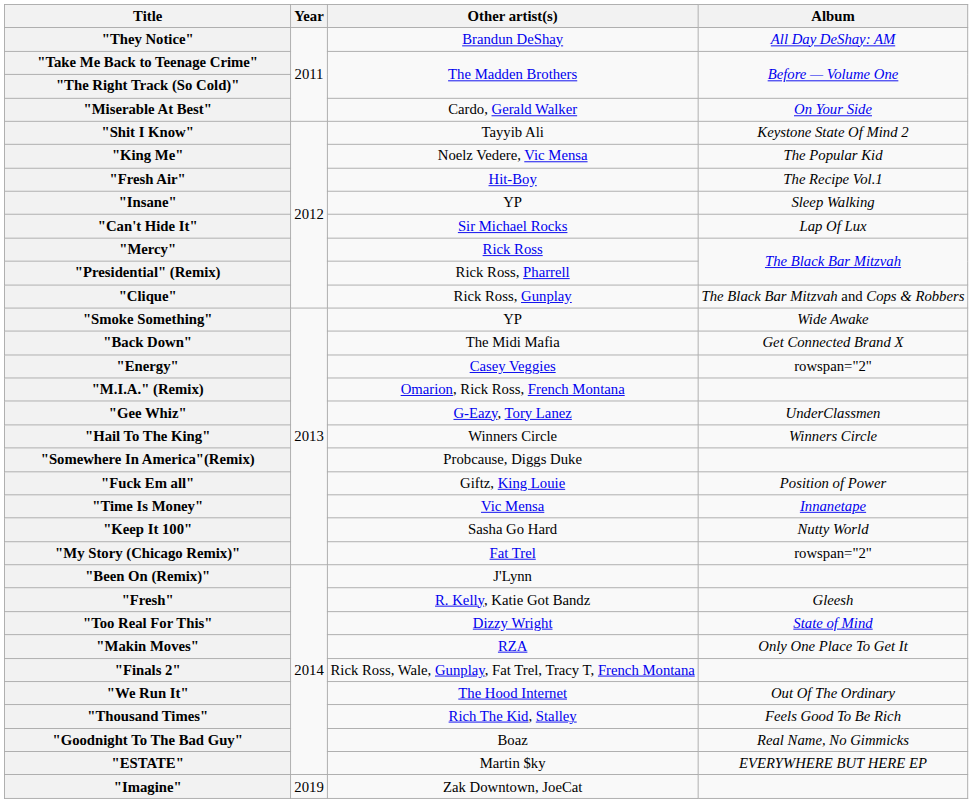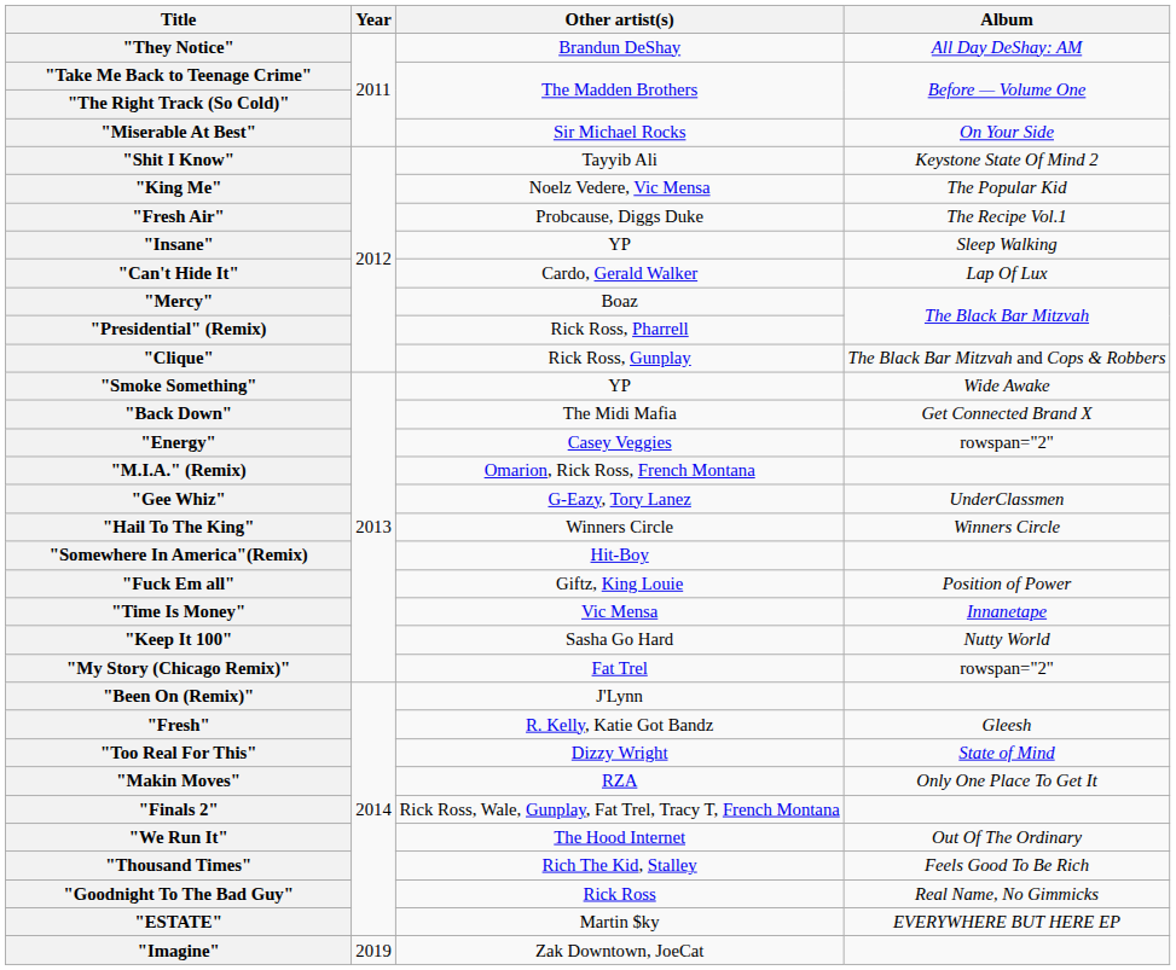"Miserable At Best" | Other artist(s): Cardo, Gerald Walker -> Sir Michael Rocks
"Fresh Air" | Other artist(s): Hit-Boy -> Probcause, Diggs Duke
"Can't Hide It" | Other artist(s): Sir Michael Rocks -> Cardo, Gerald Walker
"Mercy" | Other artist(s): Rick Ross -> Boaz
"Somewhere In America"(Remix) | Other artist(s): Probcause, Diggs Duke -> Hit-Boy
"Goodnight To The Bad Guy" | Other artist(s): Boaz -> Rick Ross
